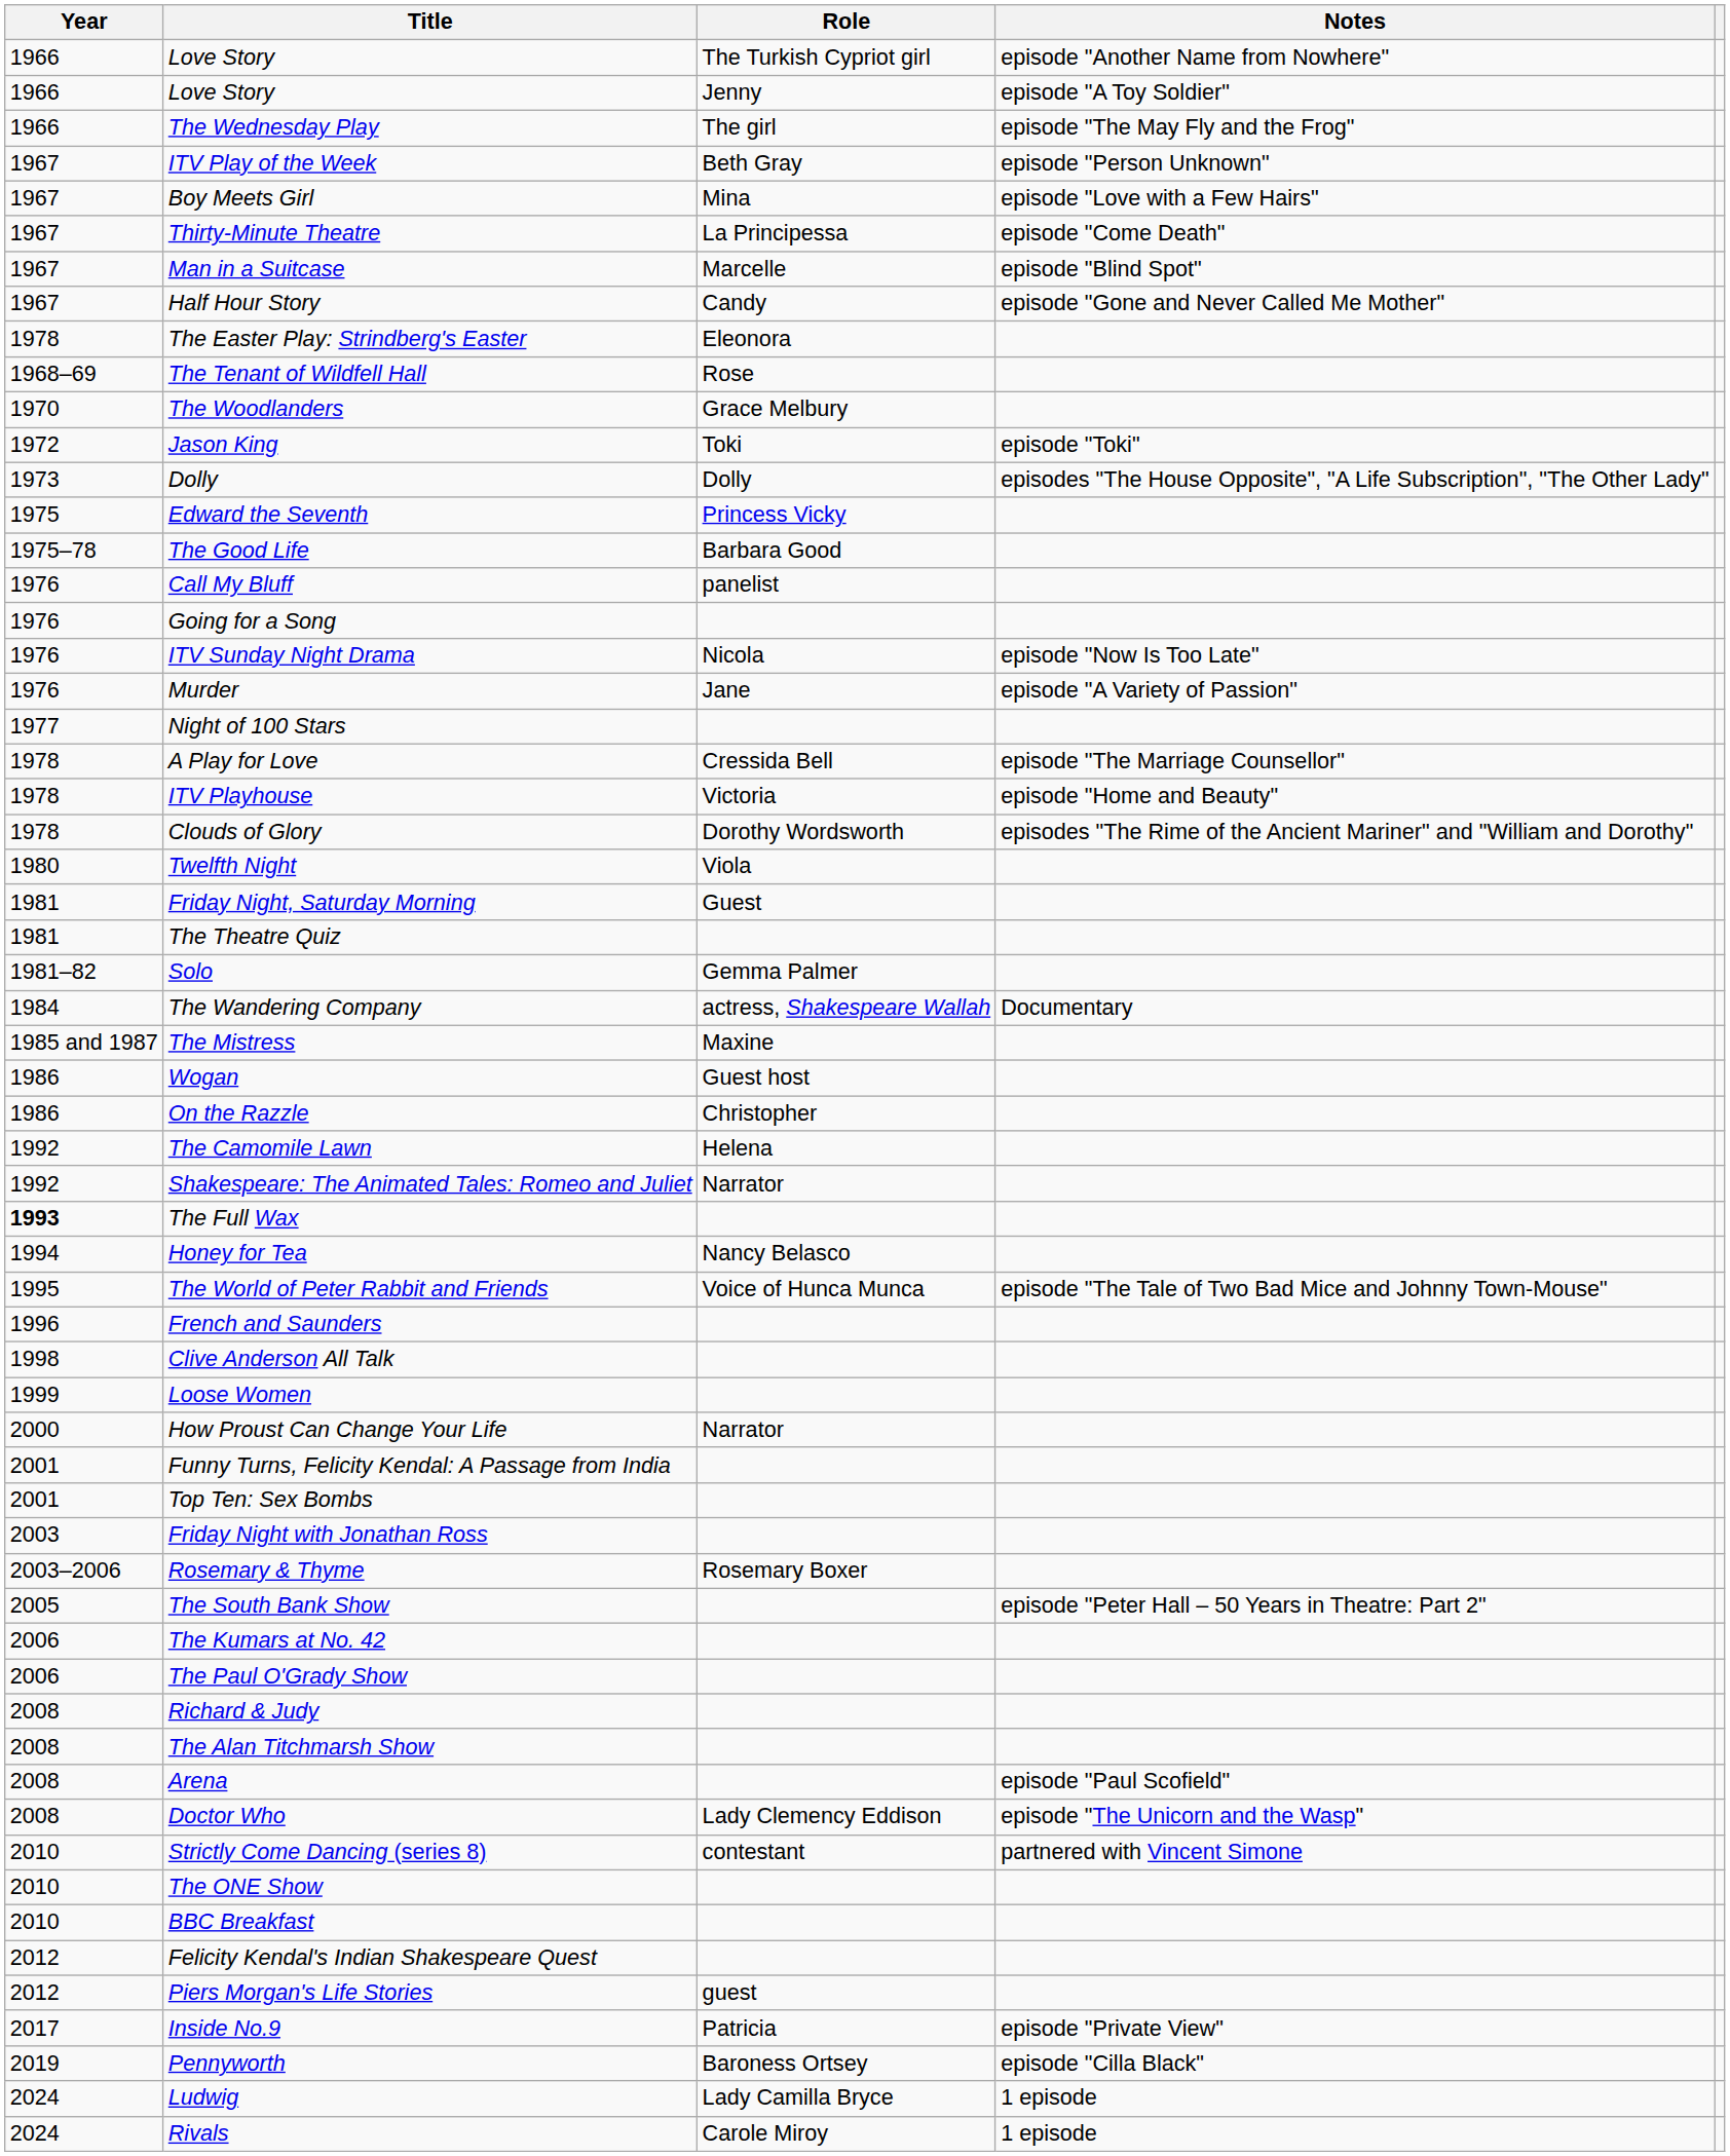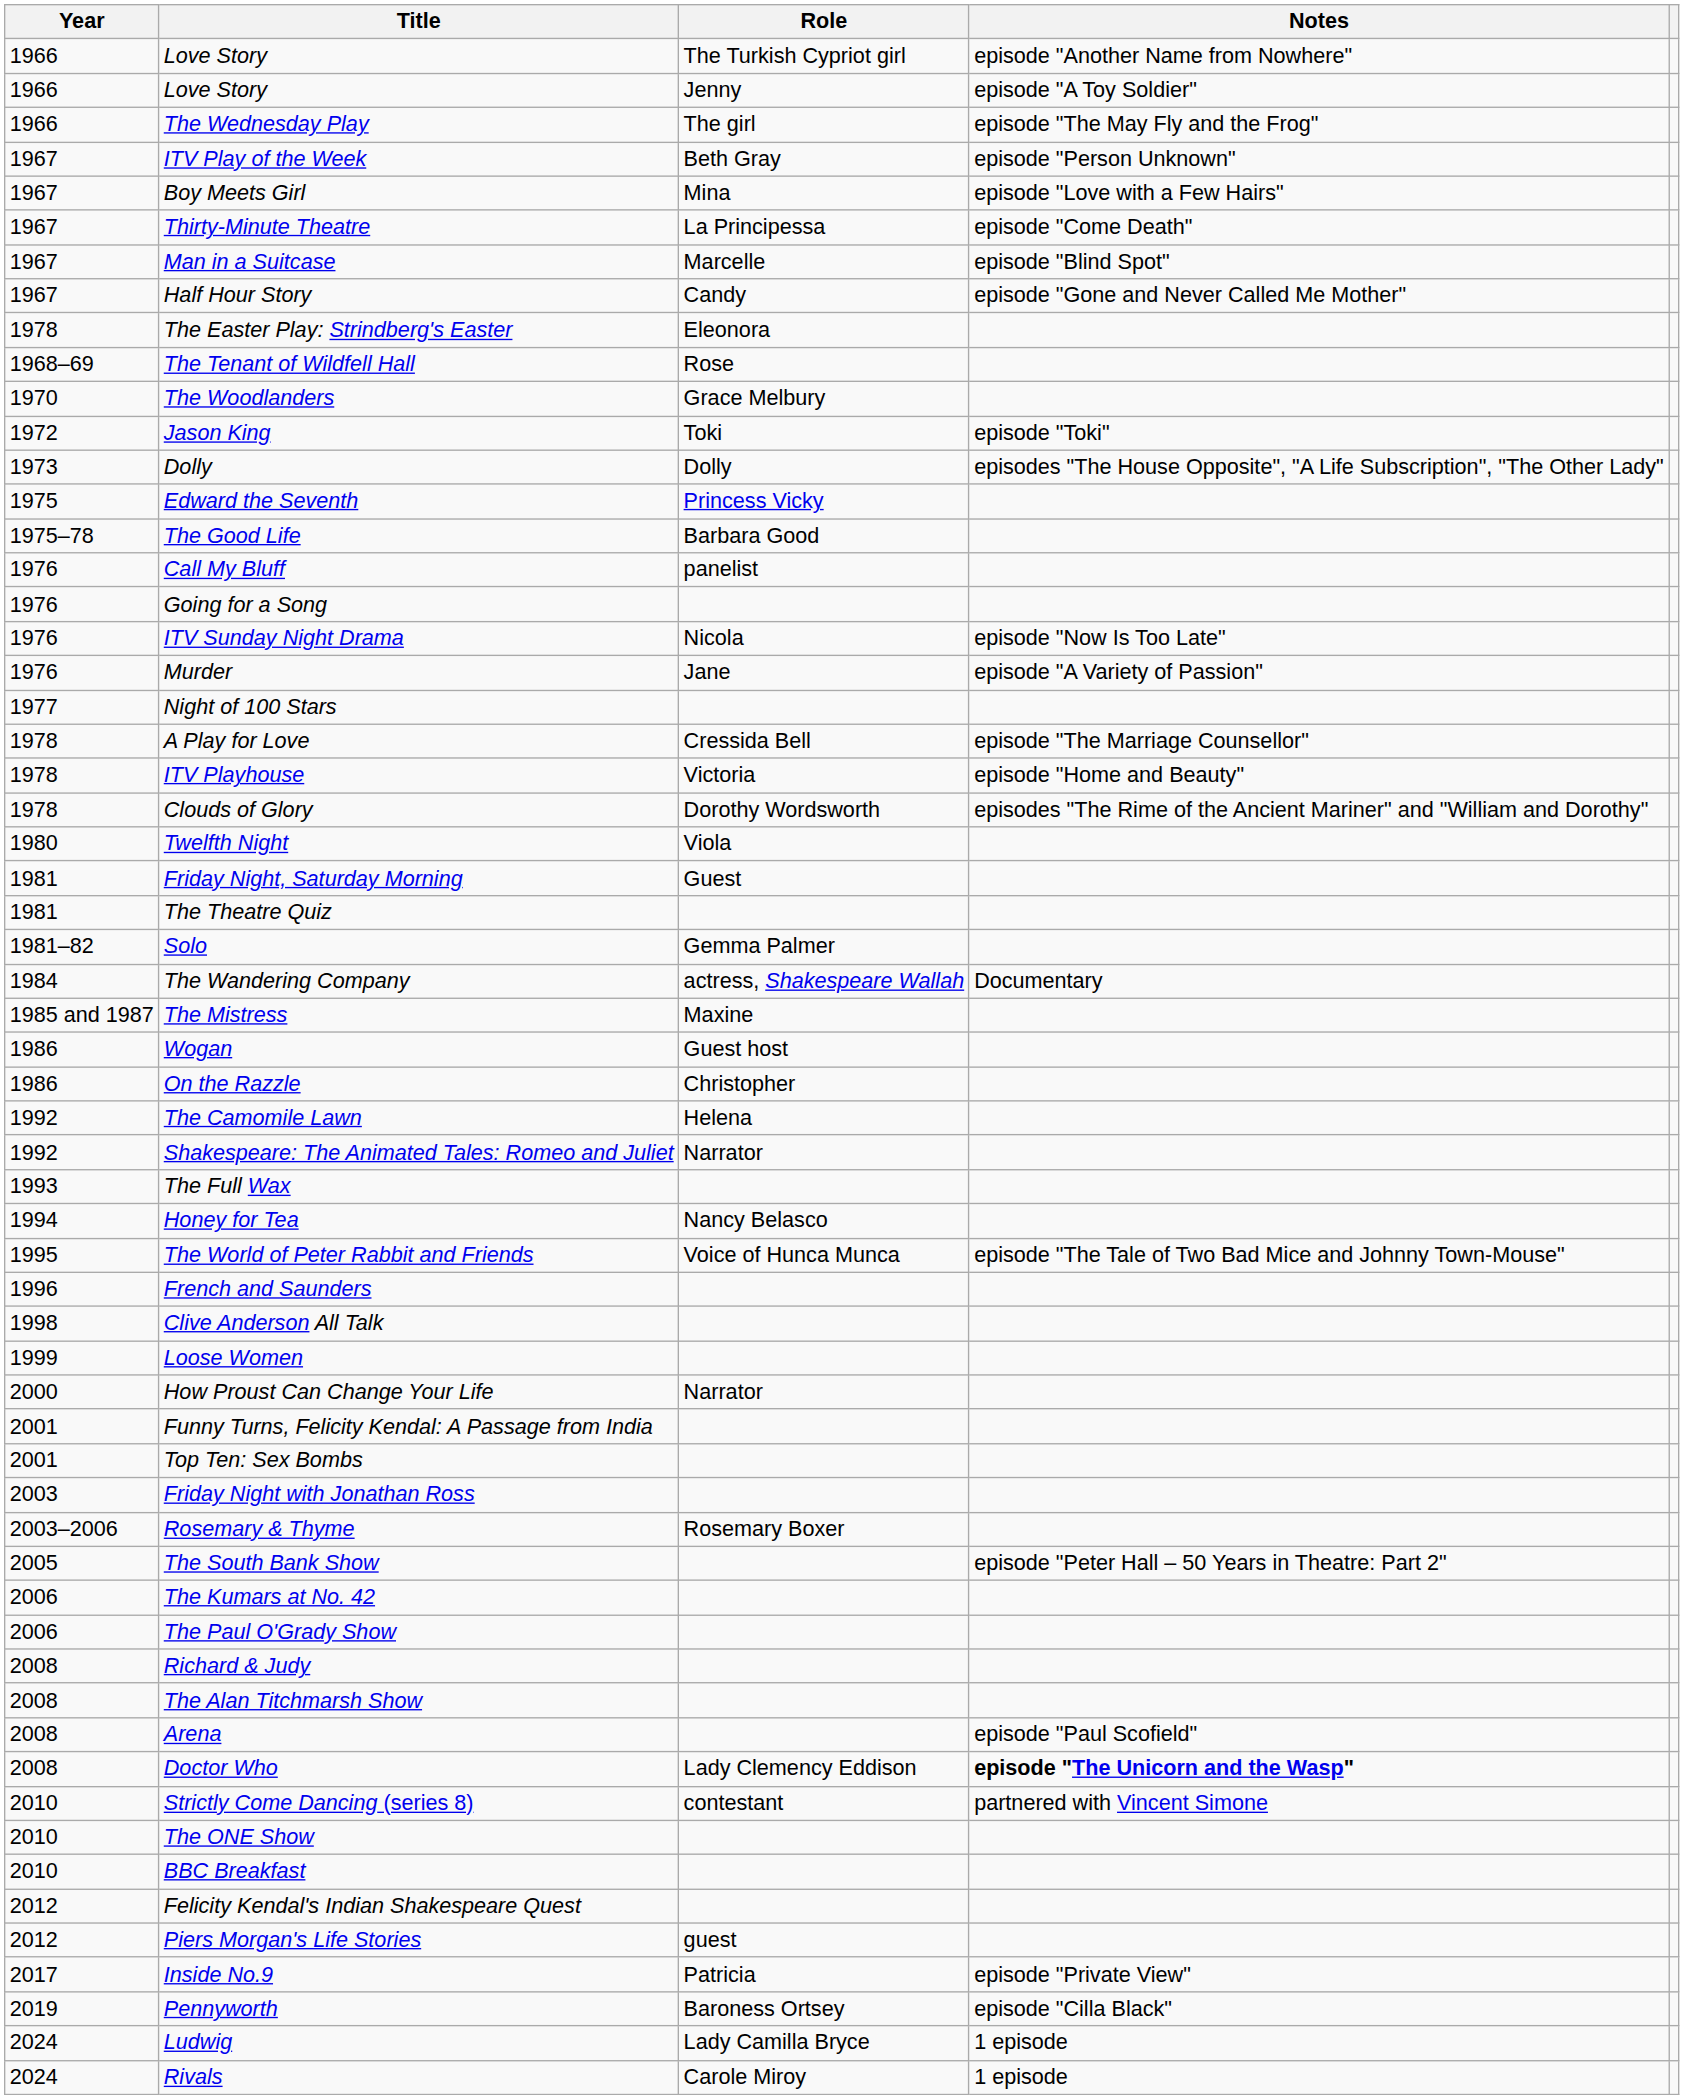The Full Wax | Year: bold -> normal
Doctor Who | Notes: normal -> bold
